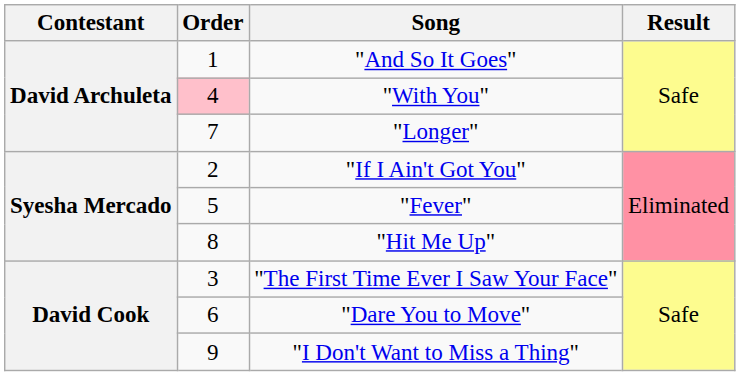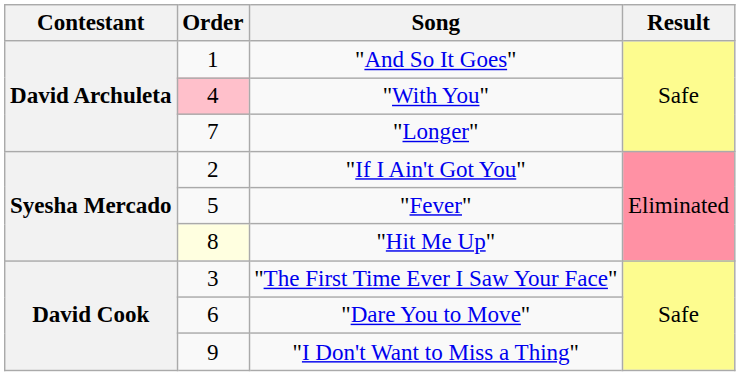"Hit Me Up" | Order: no background -> lightyellow background
